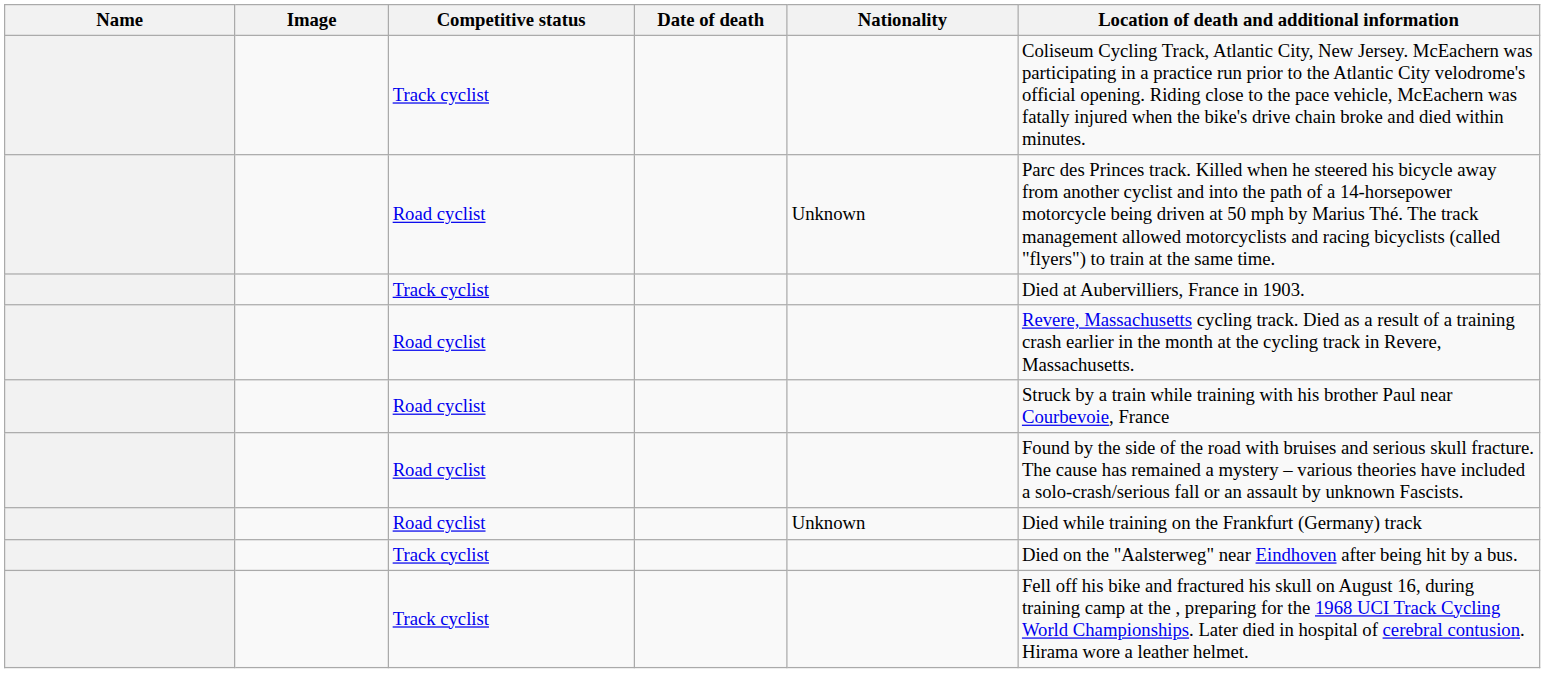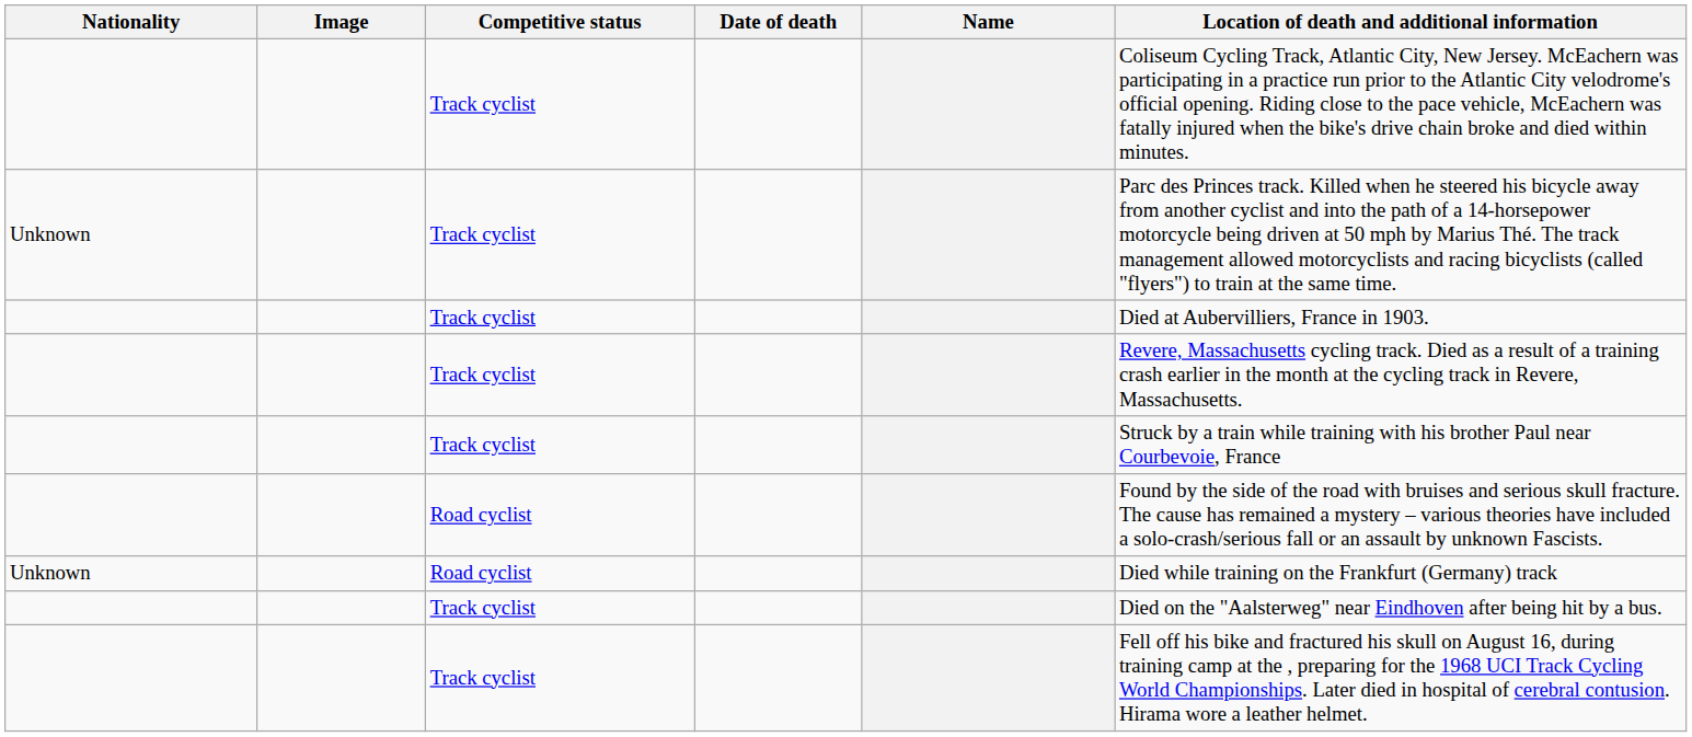columns swapped: Name <-> Nationality
row 3 | Competitive status: Road cyclist -> Track cyclist
row 5 | Competitive status: Road cyclist -> Track cyclist
row 6 | Competitive status: Road cyclist -> Track cyclist
